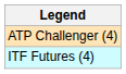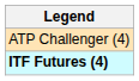row 3 | column 1: normal -> bold
